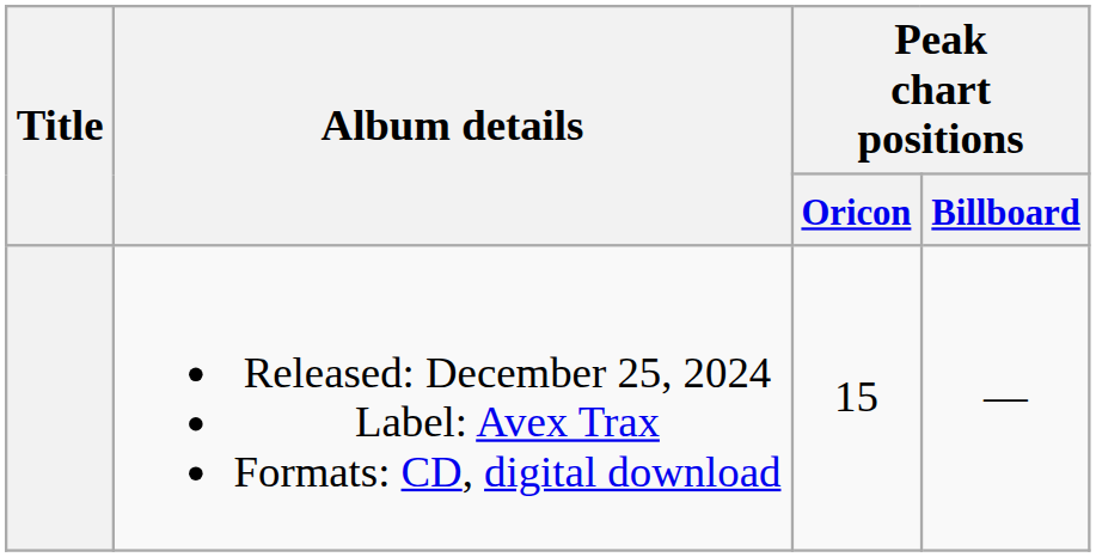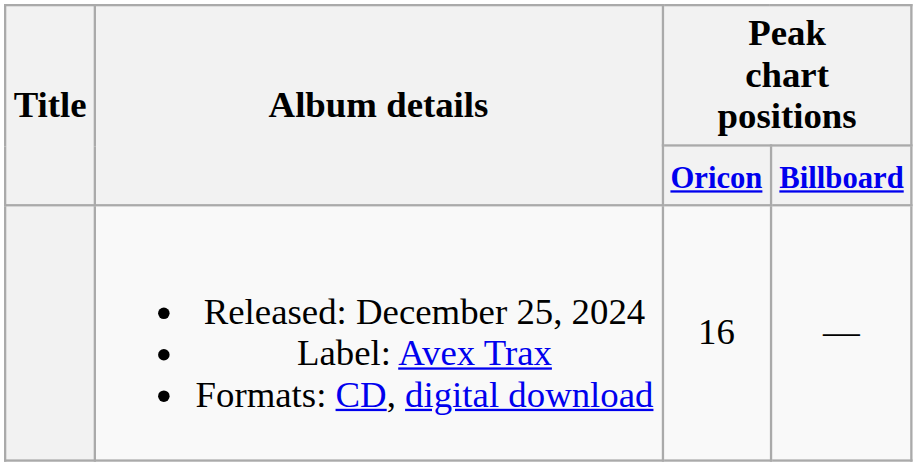row 3 | Peak chart positions / Oricon: 15 -> 16
